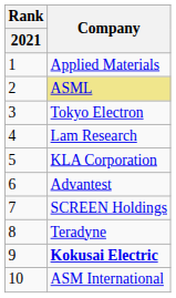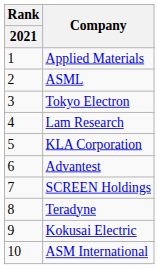ASML | Company: khaki background -> no background
Kokusai Electric | Company: bold -> normal
